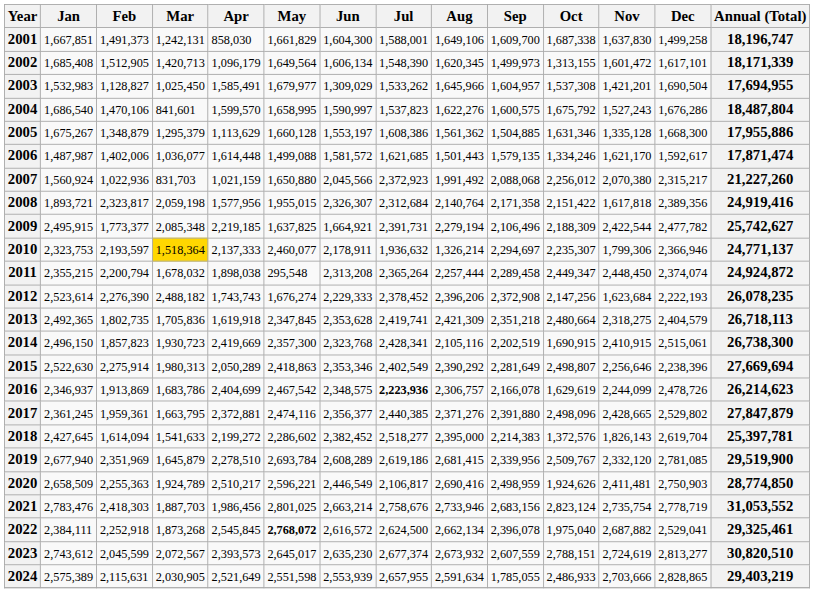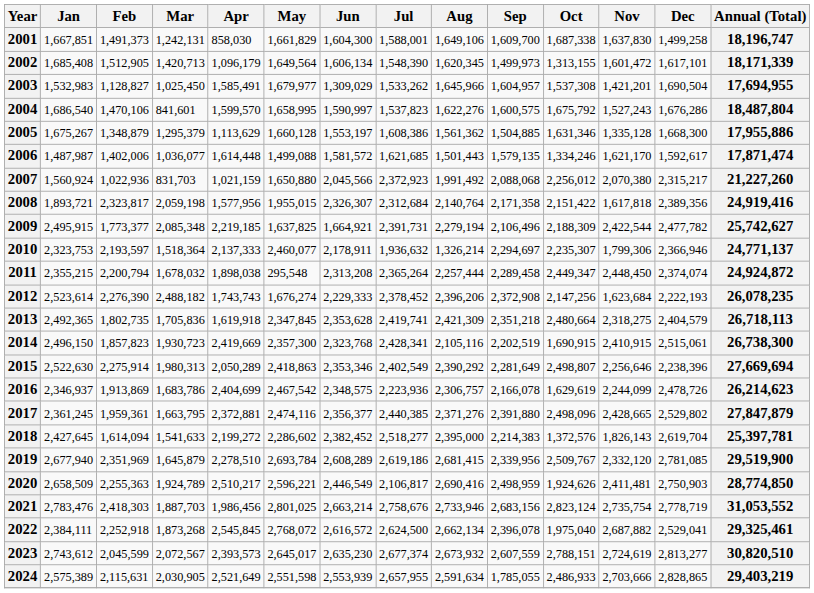2010 | Mar: gold background -> no background
2016 | Jul: bold -> normal
2022 | May: bold -> normal
